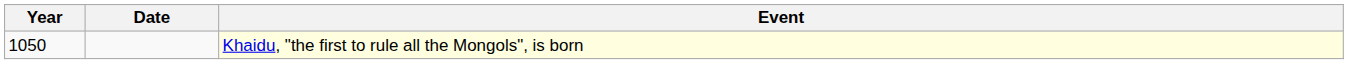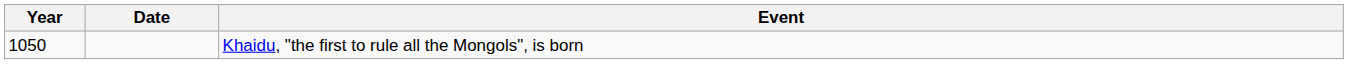row 2 | Event: lightyellow background -> no background
